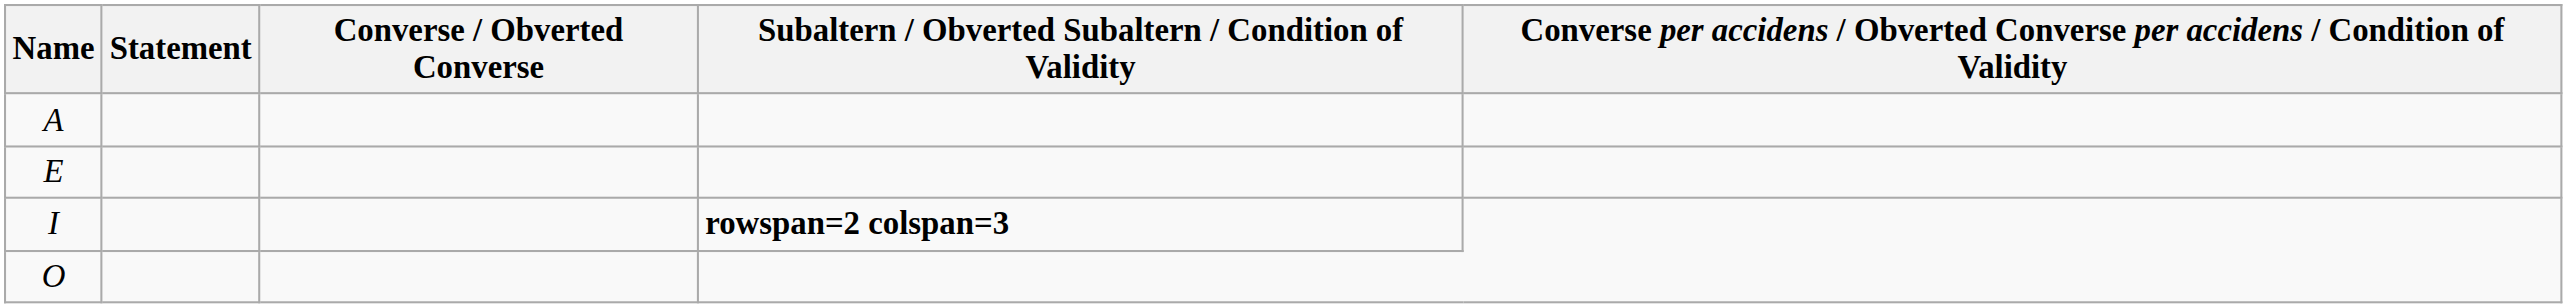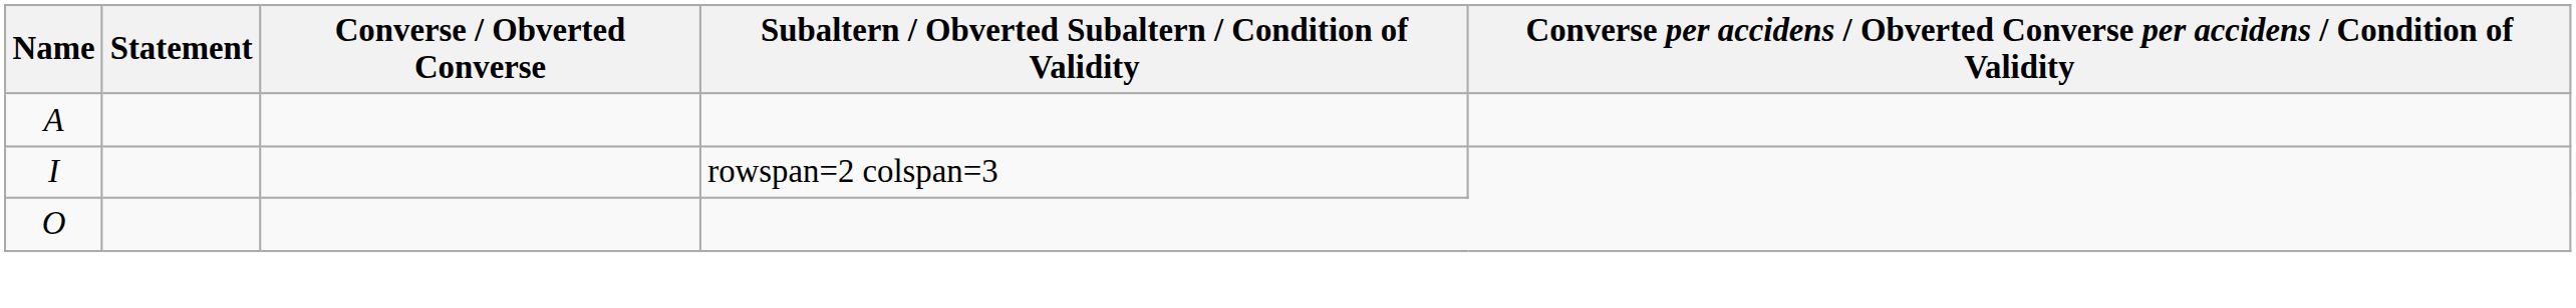- row: E
I | Subaltern / Obverted Subaltern / Condition of Validity: bold -> normal
